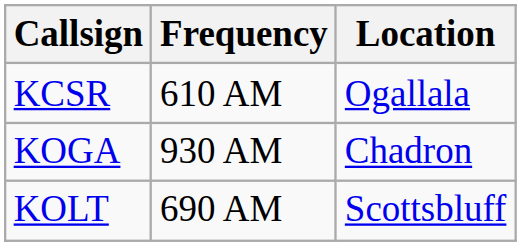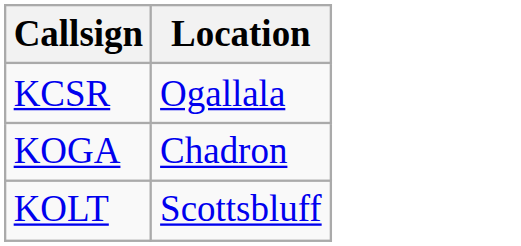- column: Frequency | 610 AM | 930 AM | 690 AM
